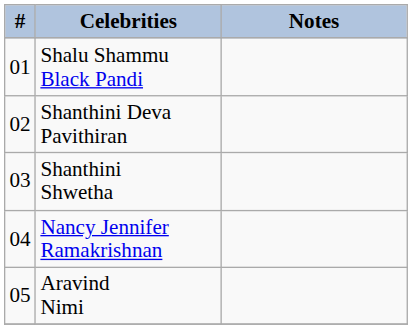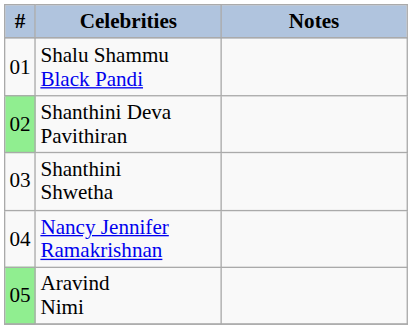Shanthini Deva Pavithiran | #: no background -> lightgreen background
Aravind Nimi | #: no background -> lightgreen background
